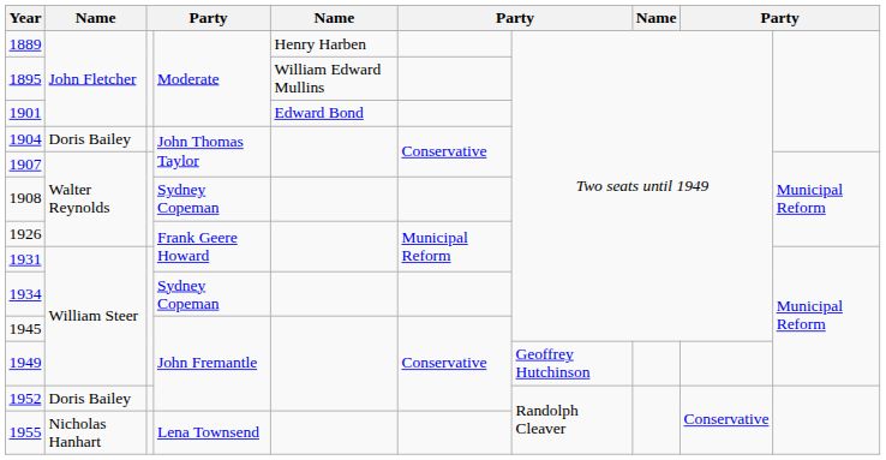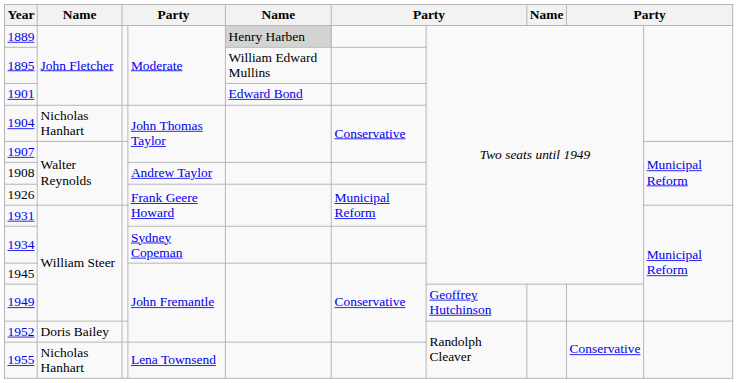1889 | column 5: no background -> lightgrey background
1904 | column 2: Doris Bailey -> Nicholas Hanhart
1908 | column 4: Sydney Copeman -> Andrew Taylor
